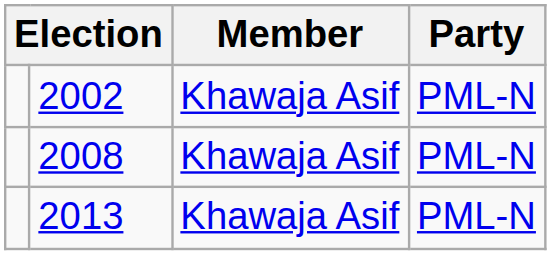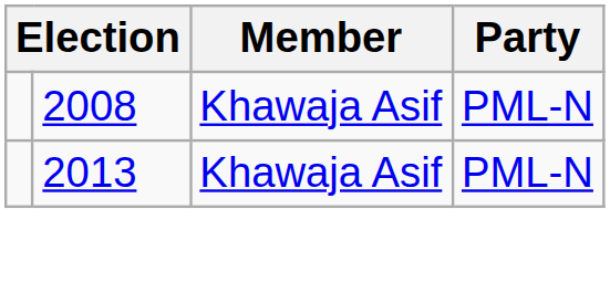- row: 2002 | Khawaja Asif | PML-N
